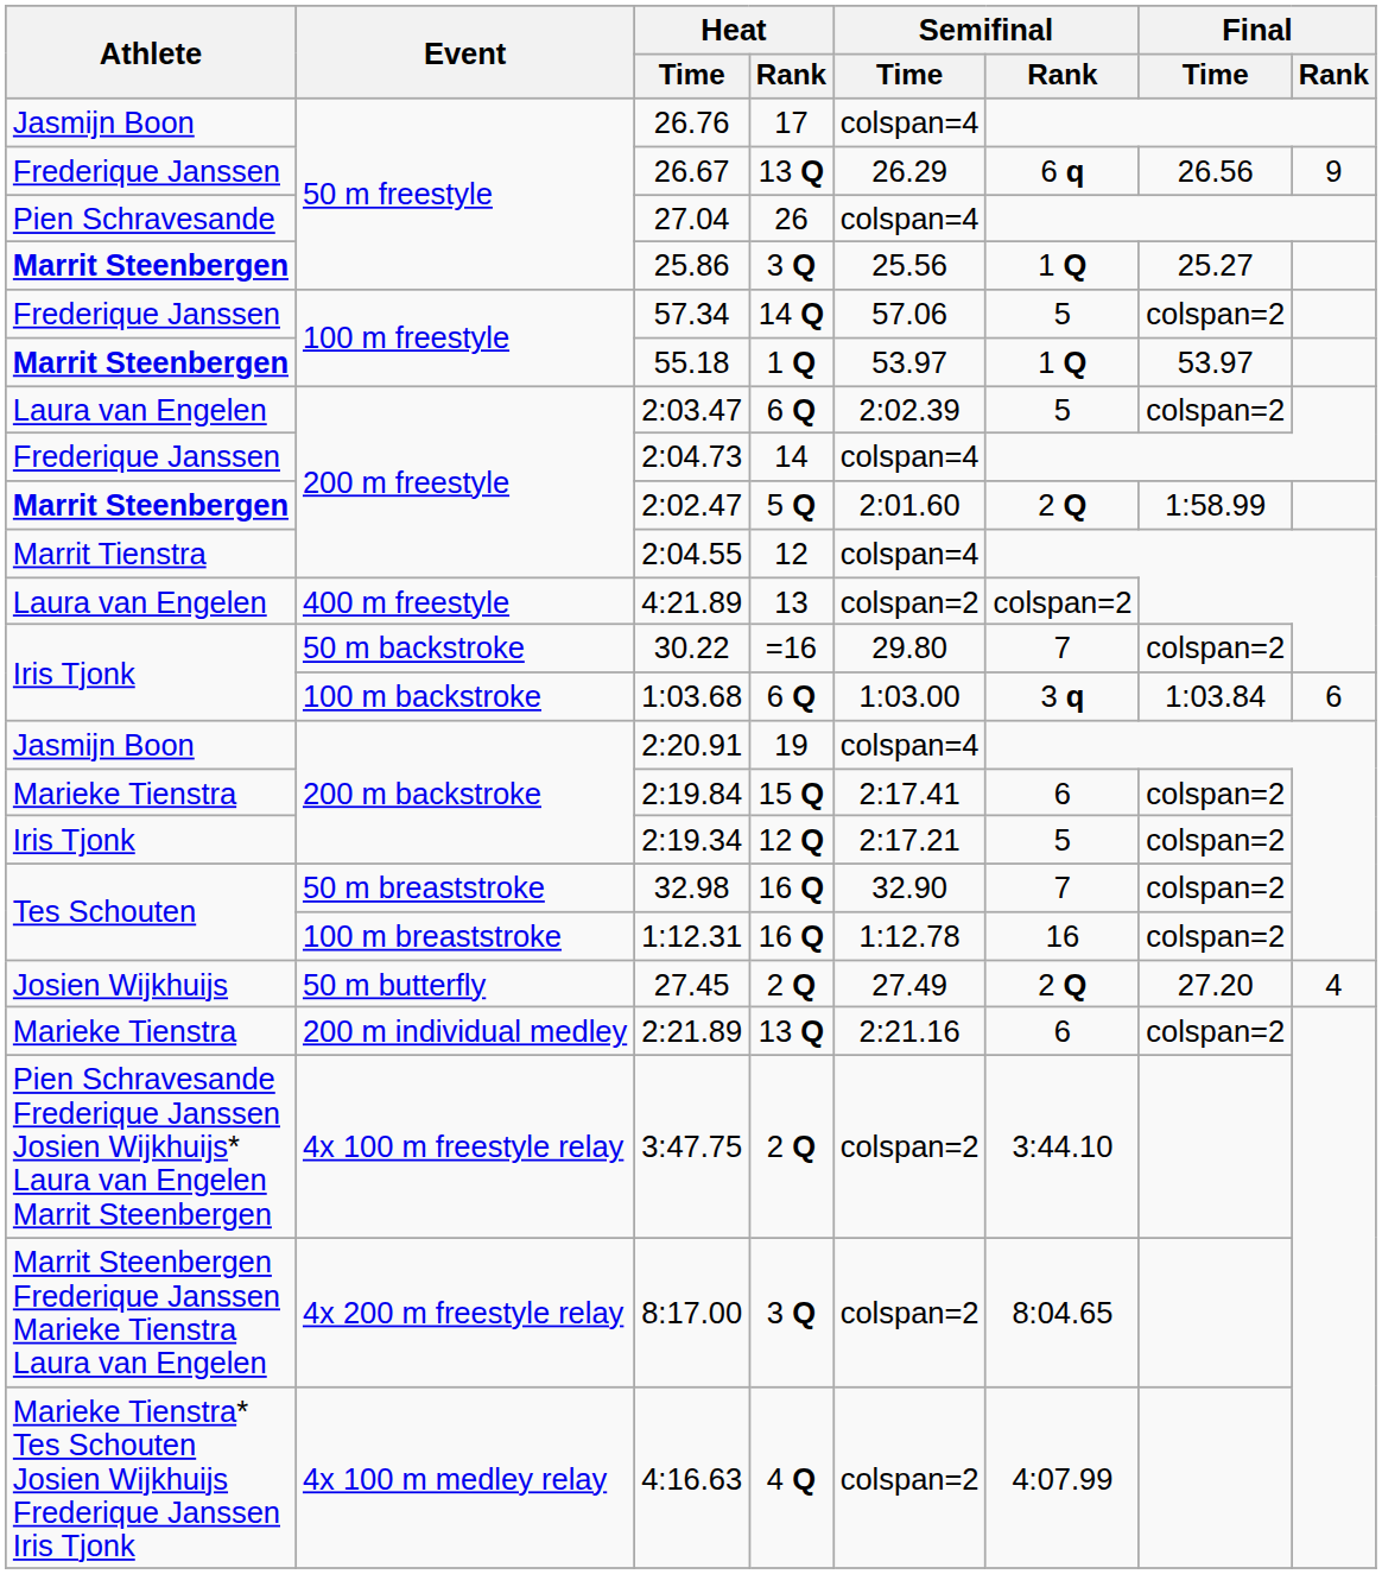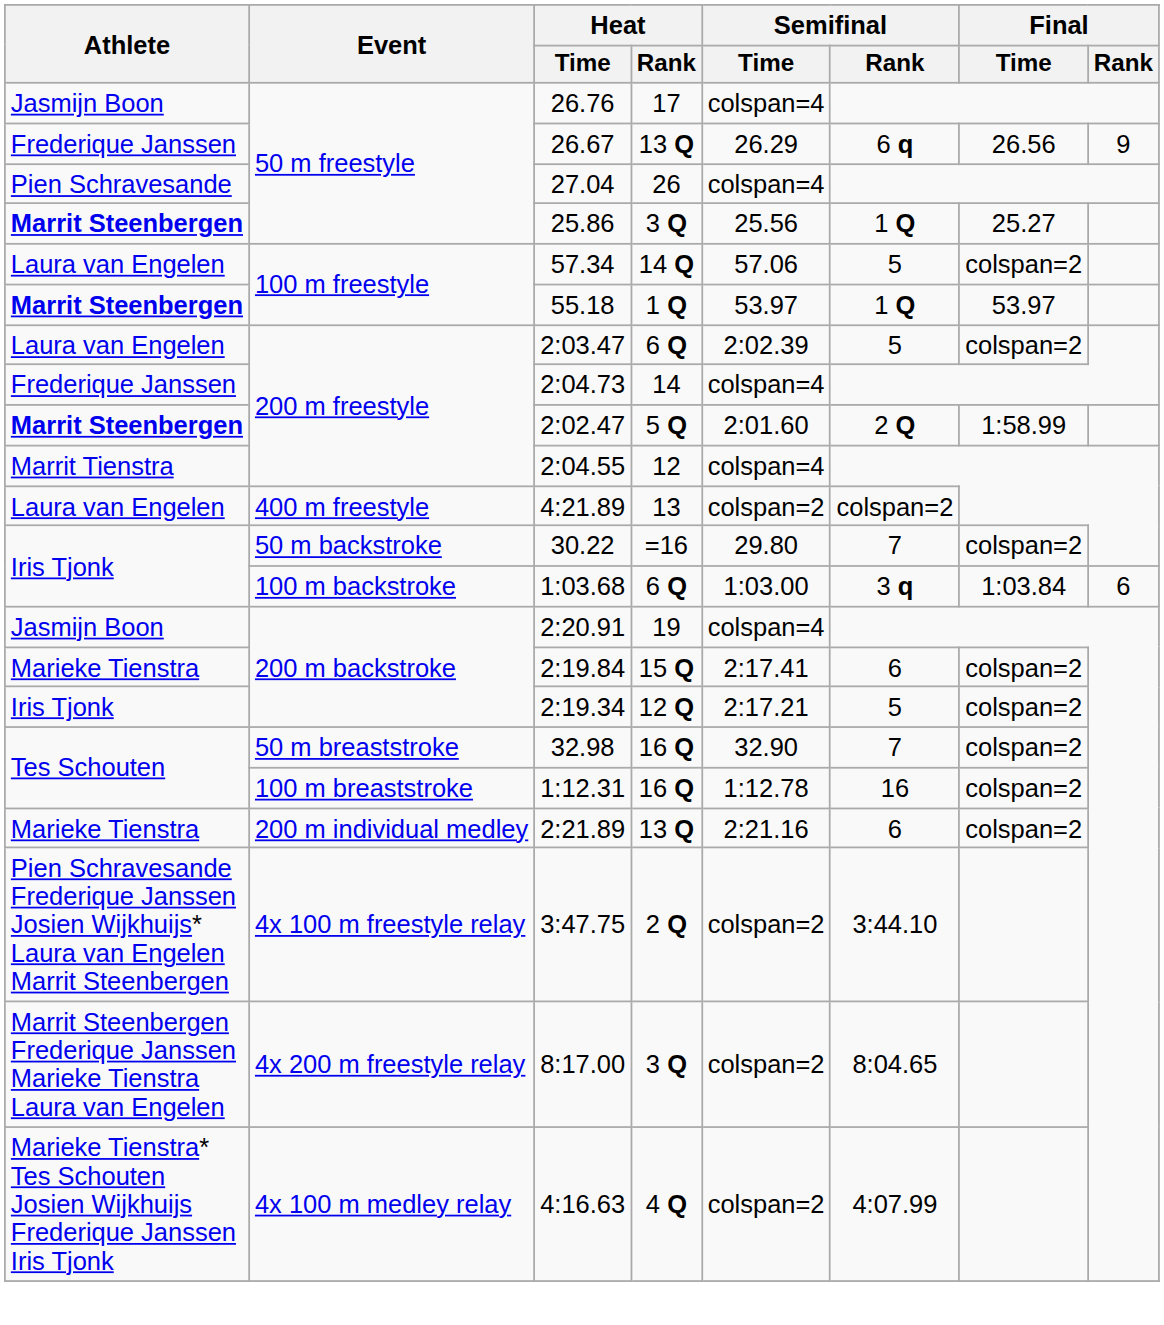57.34 | Athlete: Frederique Janssen -> Laura van Engelen
- row: Josien Wijkhuijs | 50 m butterfly | 27.45 | 2 Q | 27.49 | 2 Q | 27.20 | 4
